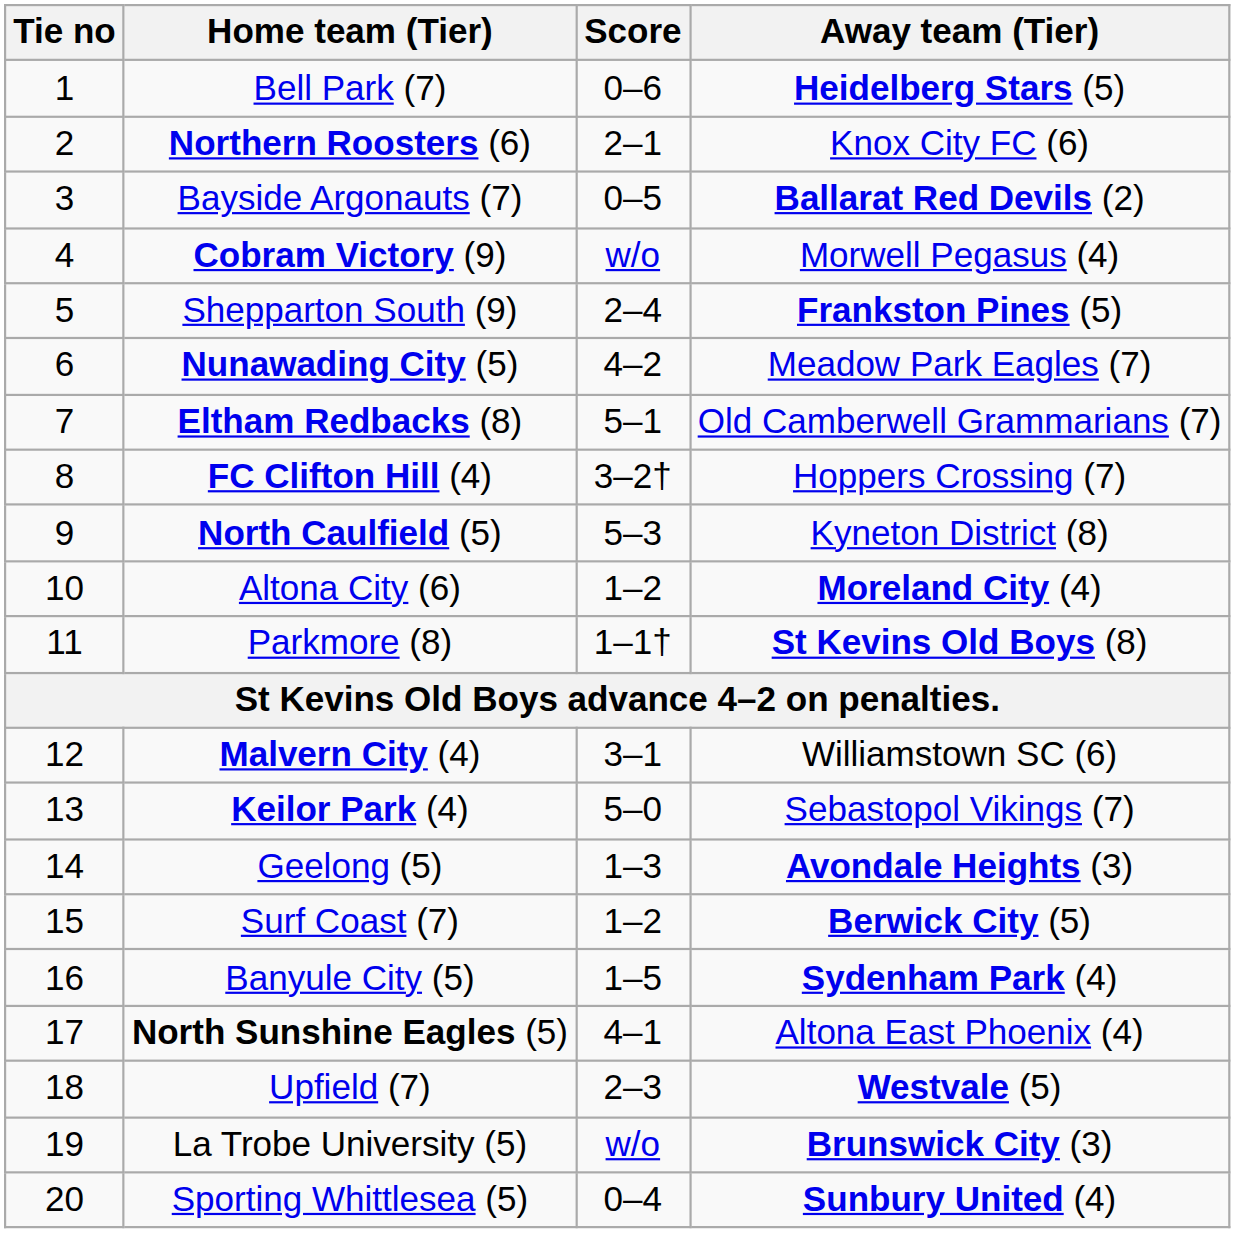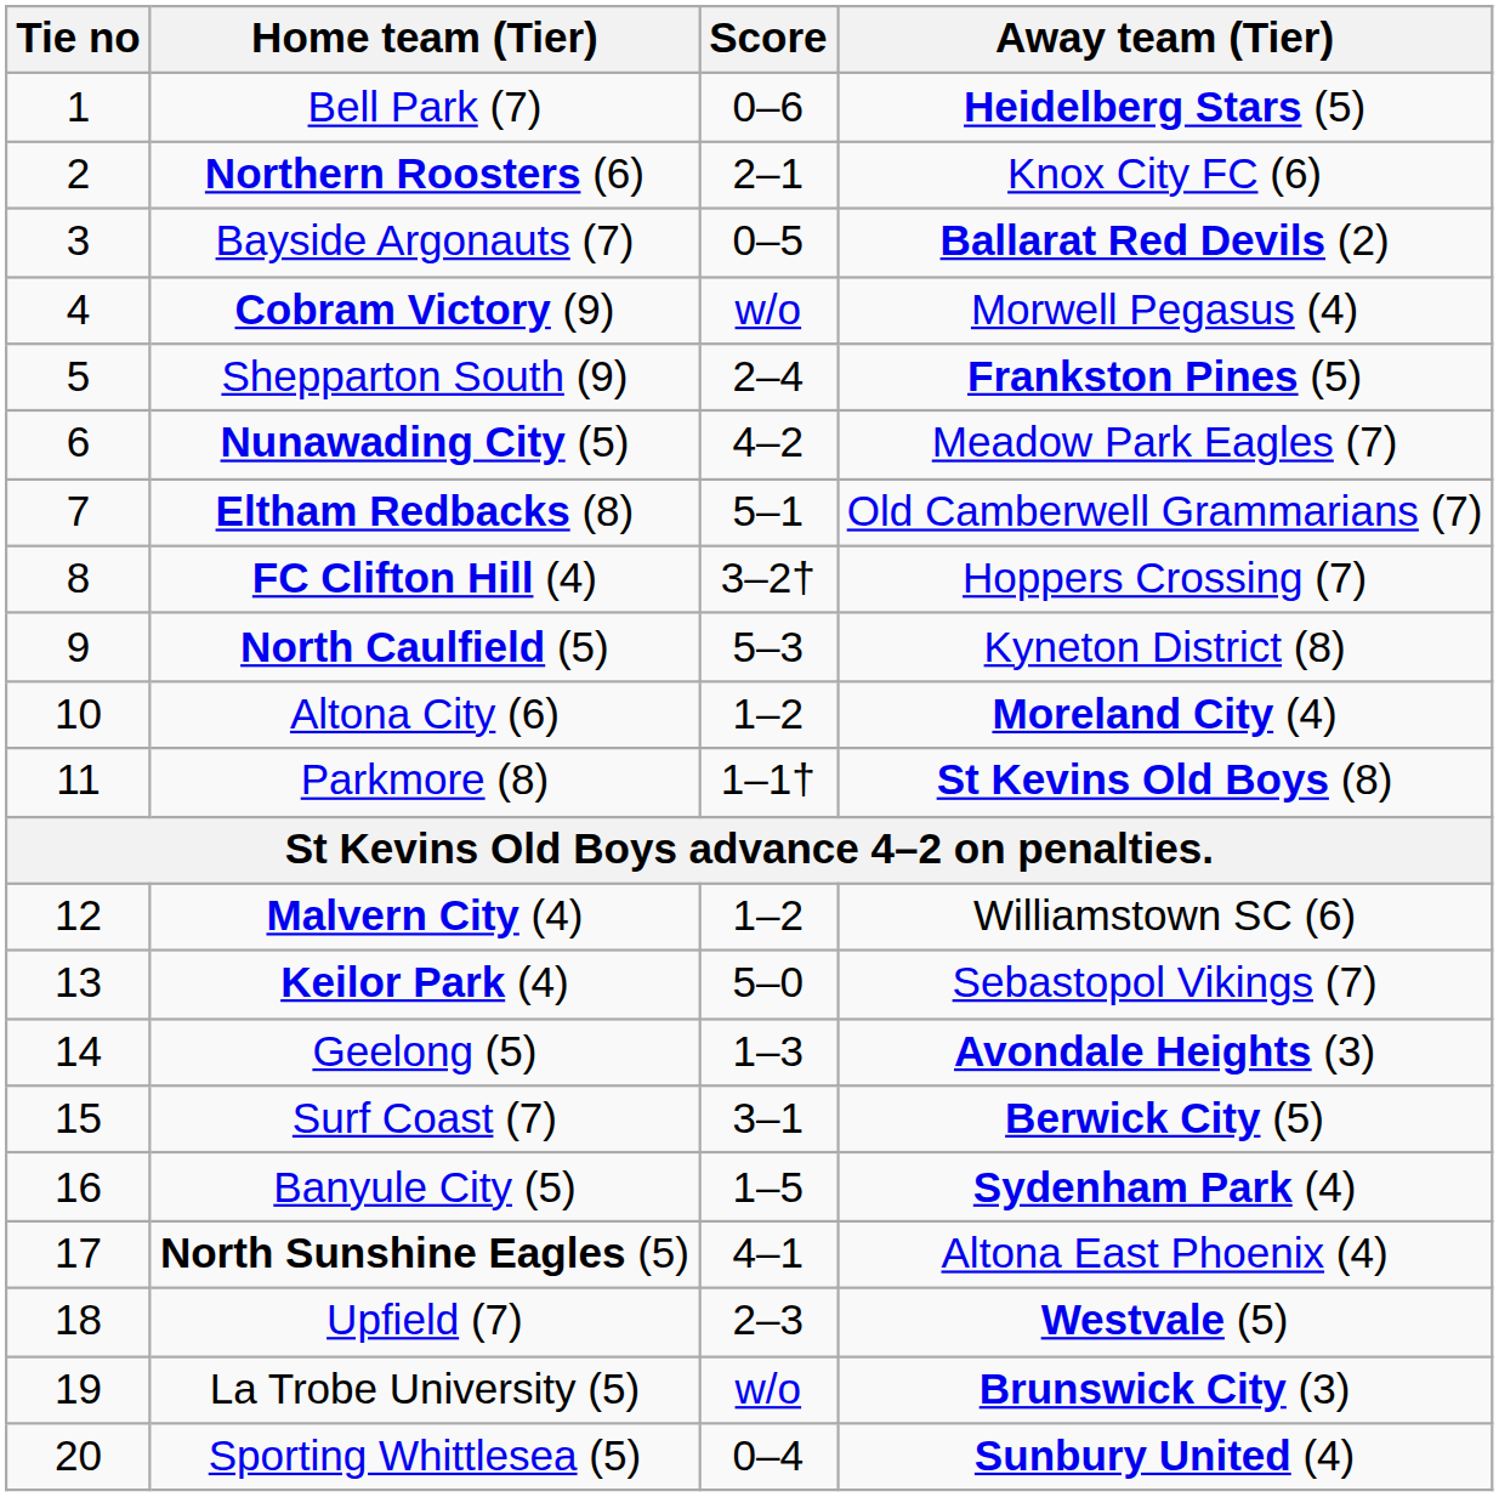Malvern City (4) | Score: 3–1 -> 1–2
Surf Coast (7) | Score: 1–2 -> 3–1
